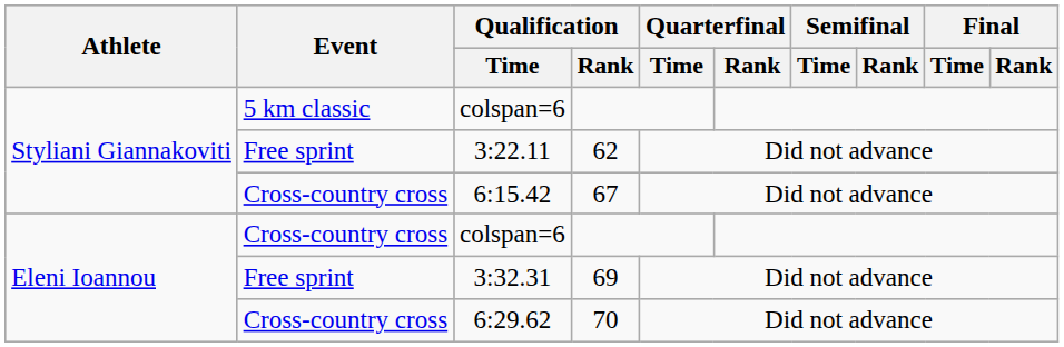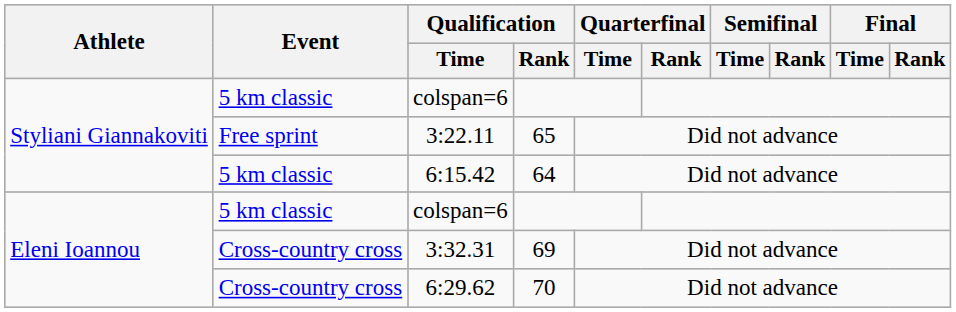3:22.11 | Qualification / Rank: 62 -> 65
6:15.42 | Event: Cross-country cross -> 5 km classic
6:15.42 | Qualification / Rank: 67 -> 64
Eleni Ioannou / colspan=6 | Event: Cross-country cross -> 5 km classic
3:32.31 | Event: Free sprint -> Cross-country cross
